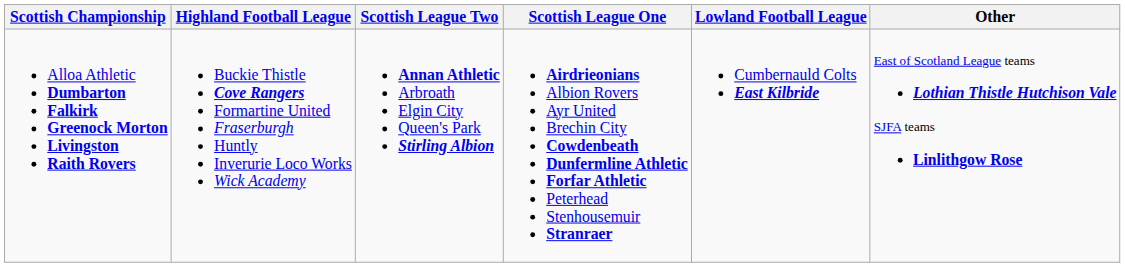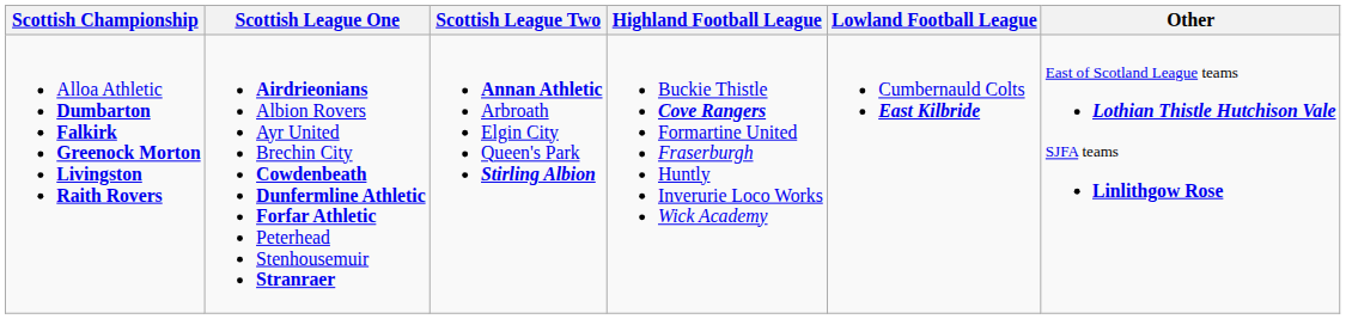columns swapped: Scottish League One <-> Highland Football League
